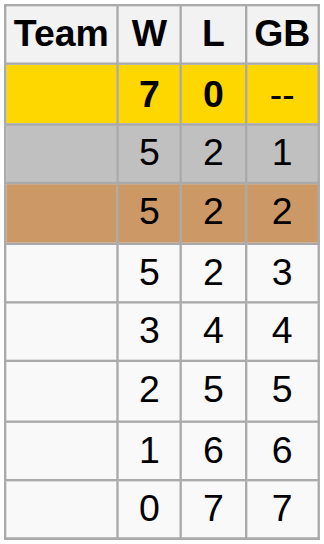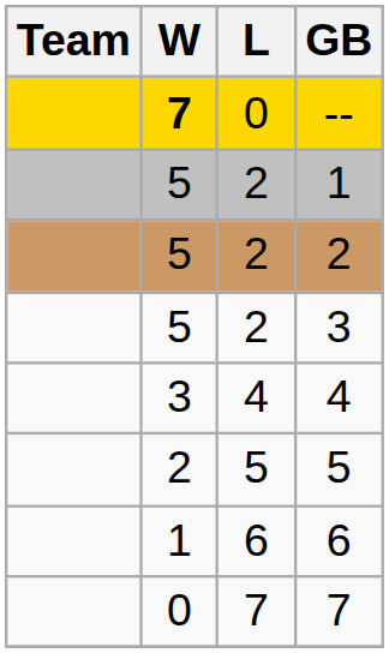-- | L: bold -> normal
